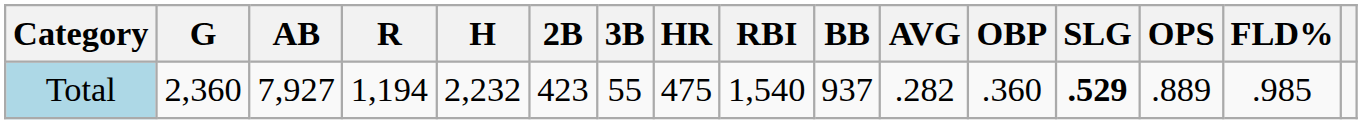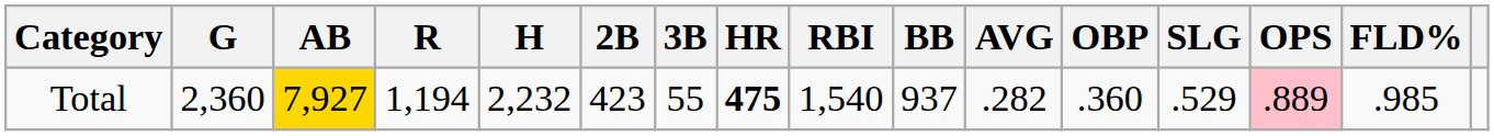row 2 | Category: lightblue background -> no background
row 2 | AB: no background -> gold background
row 2 | HR: normal -> bold
row 2 | SLG: bold -> normal
row 2 | OPS: no background -> pink background
